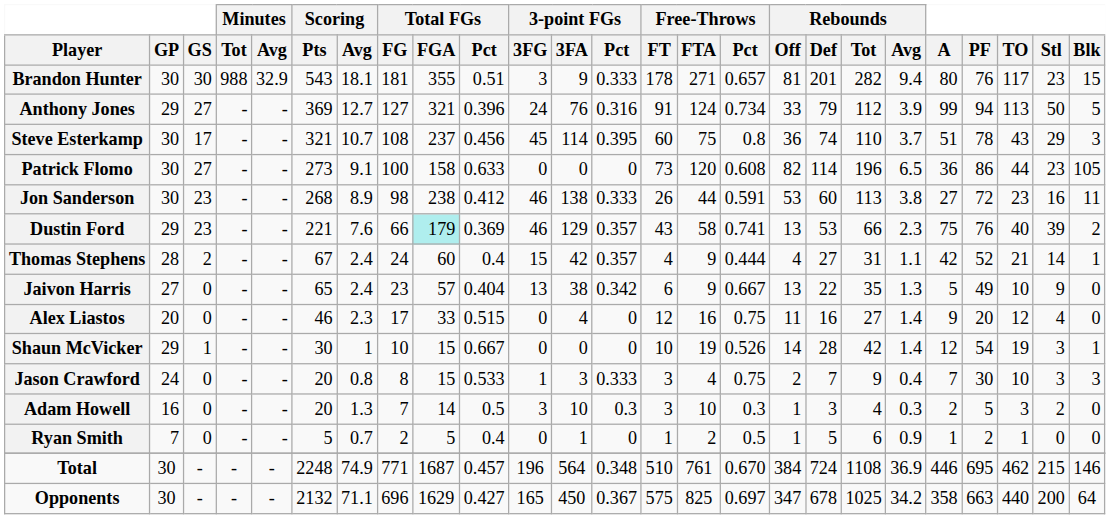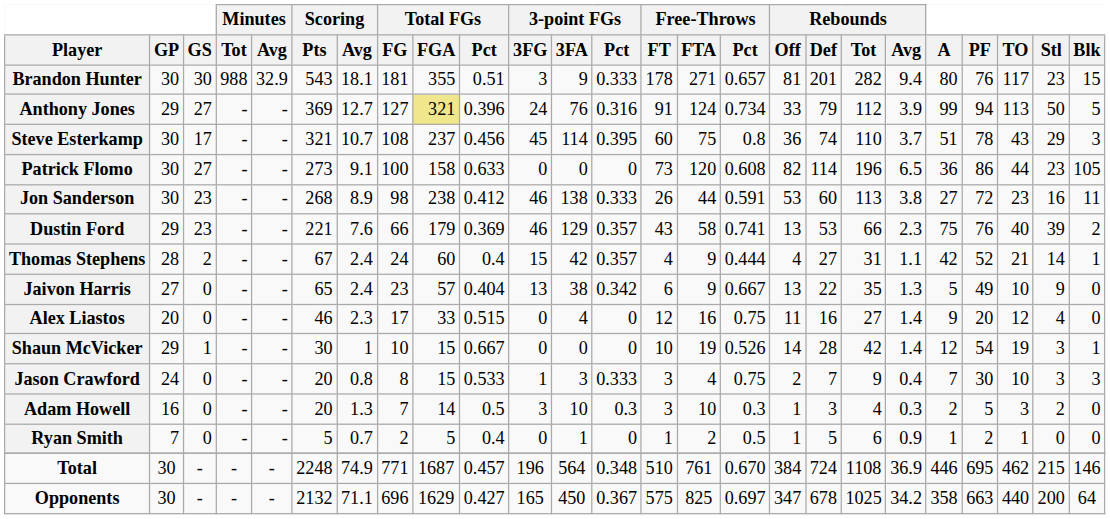Anthony Jones | Total FGs / FGA: no background -> khaki background
Dustin Ford | Total FGs / FGA: paleturquoise background -> no background
